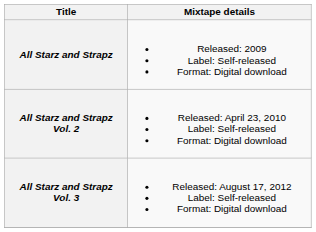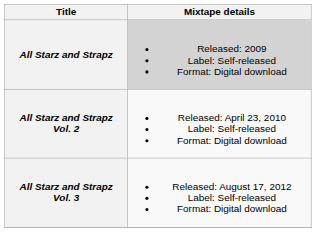row 2 | Mixtape details: no background -> lightgrey background
